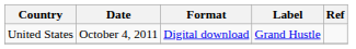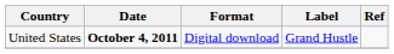United States | Date: normal -> bold
